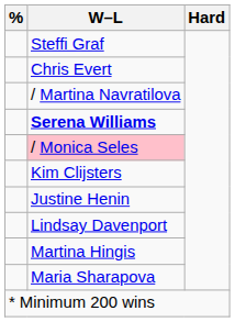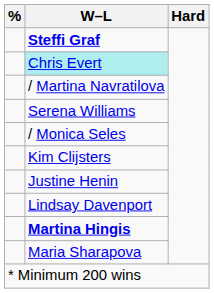Steffi Graf | W–L: normal -> bold
Chris Evert | W–L: no background -> paleturquoise background
Serena Williams | W–L: bold -> normal
/ Monica Seles | W–L: pink background -> no background
Martina Hingis | W–L: normal -> bold
